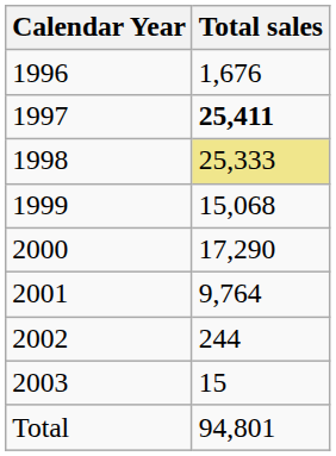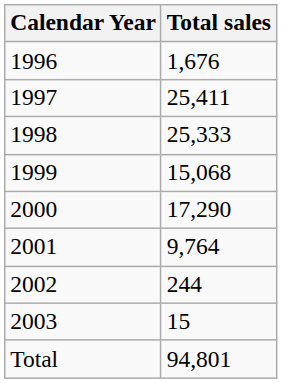1997 | Total sales: bold -> normal
1998 | Total sales: khaki background -> no background
